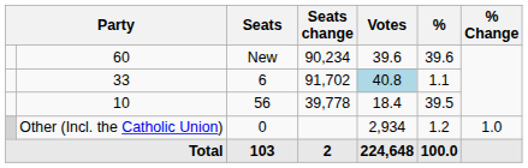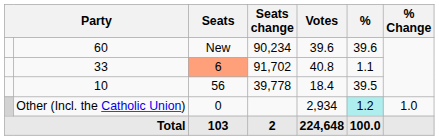33 | Seats: no background -> lightsalmon background
33 | Votes: lightblue background -> no background
Other (Incl. the Catholic Union) | %: no background -> paleturquoise background
